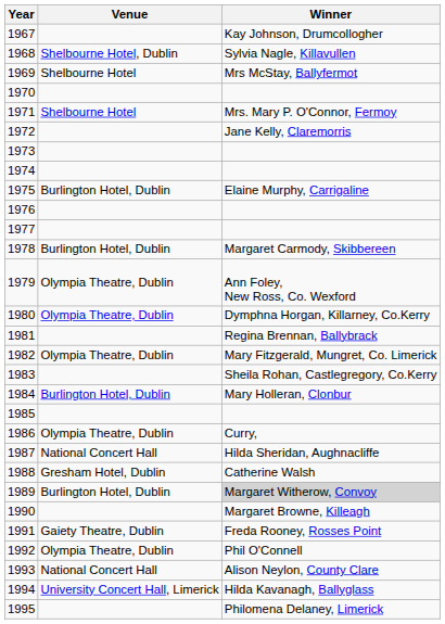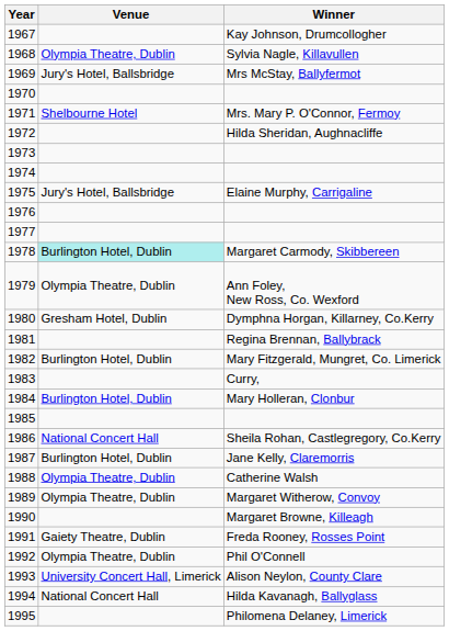1968 | Venue: Shelbourne Hotel, Dublin -> Olympia Theatre, Dublin
1969 | Venue: Shelbourne Hotel -> Jury's Hotel, Ballsbridge
1972 | Winner: Jane Kelly, Claremorris -> Hilda Sheridan, Aughnacliffe
1975 | Venue: Burlington Hotel, Dublin -> Jury's Hotel, Ballsbridge
1978 | Venue: no background -> paleturquoise background
1980 | Venue: Olympia Theatre, Dublin -> Gresham Hotel, Dublin
1982 | Venue: Olympia Theatre, Dublin -> Burlington Hotel, Dublin
1983 | Winner: Sheila Rohan, Castlegregory, Co.Kerry -> Curry,
1986 | Venue: Olympia Theatre, Dublin -> National Concert Hall
1986 | Winner: Curry, -> Sheila Rohan, Castlegregory, Co.Kerry
1987 | Venue: National Concert Hall -> Burlington Hotel, Dublin
1987 | Winner: Hilda Sheridan, Aughnacliffe -> Jane Kelly, Claremorris
1988 | Venue: Gresham Hotel, Dublin -> Olympia Theatre, Dublin
1989 | Venue: Burlington Hotel, Dublin -> Olympia Theatre, Dublin
1989 | Winner: lightgrey background -> no background
1993 | Venue: National Concert Hall -> University Concert Hall, Limerick
1994 | Venue: University Concert Hall, Limerick -> National Concert Hall
